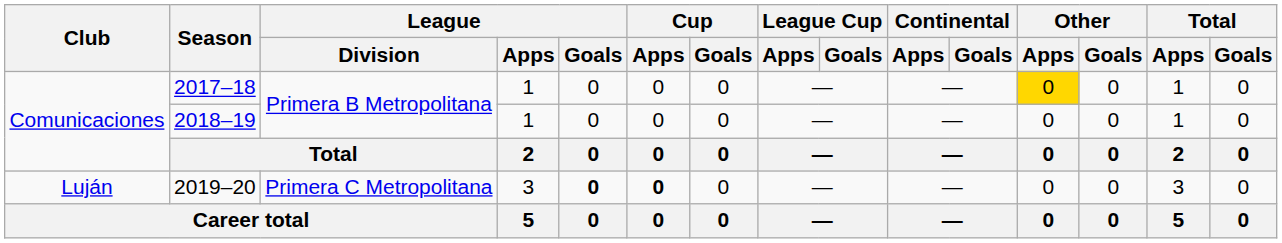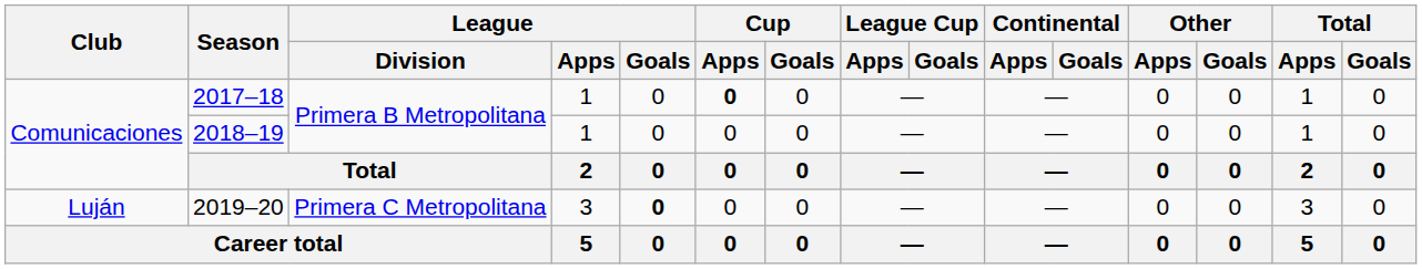2017–18 | Cup / Apps: normal -> bold
2017–18 | Other / Apps: gold background -> no background
2019–20 | Cup / Apps: bold -> normal
